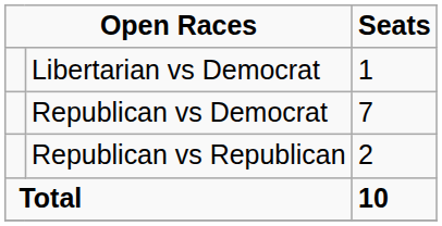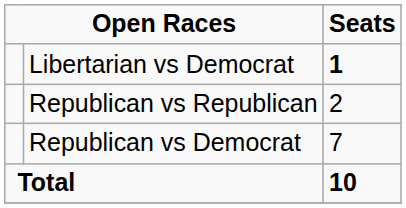Libertarian vs Democrat | column 3: normal -> bold
rows swapped: Republican vs Democrat <-> Republican vs Republican
